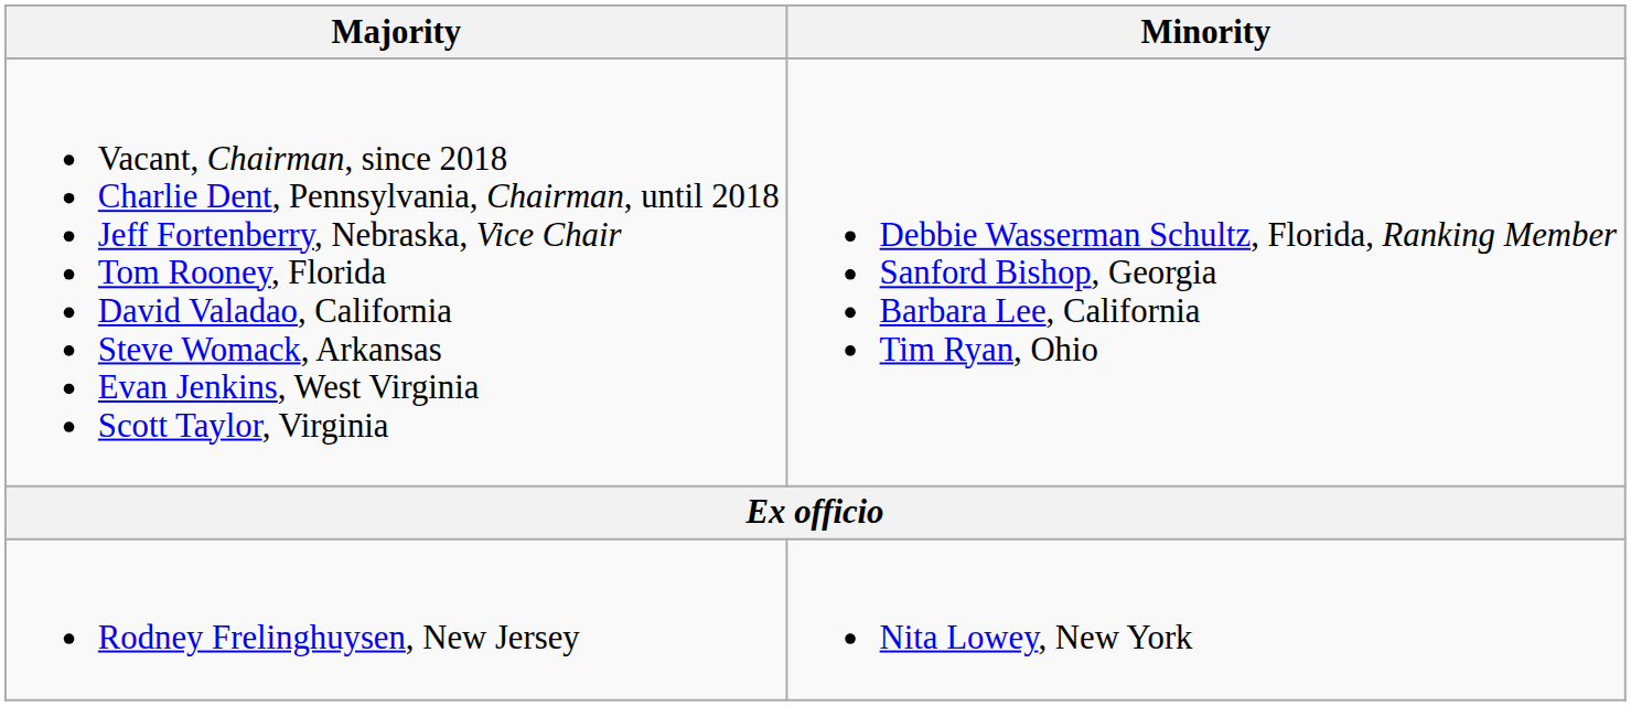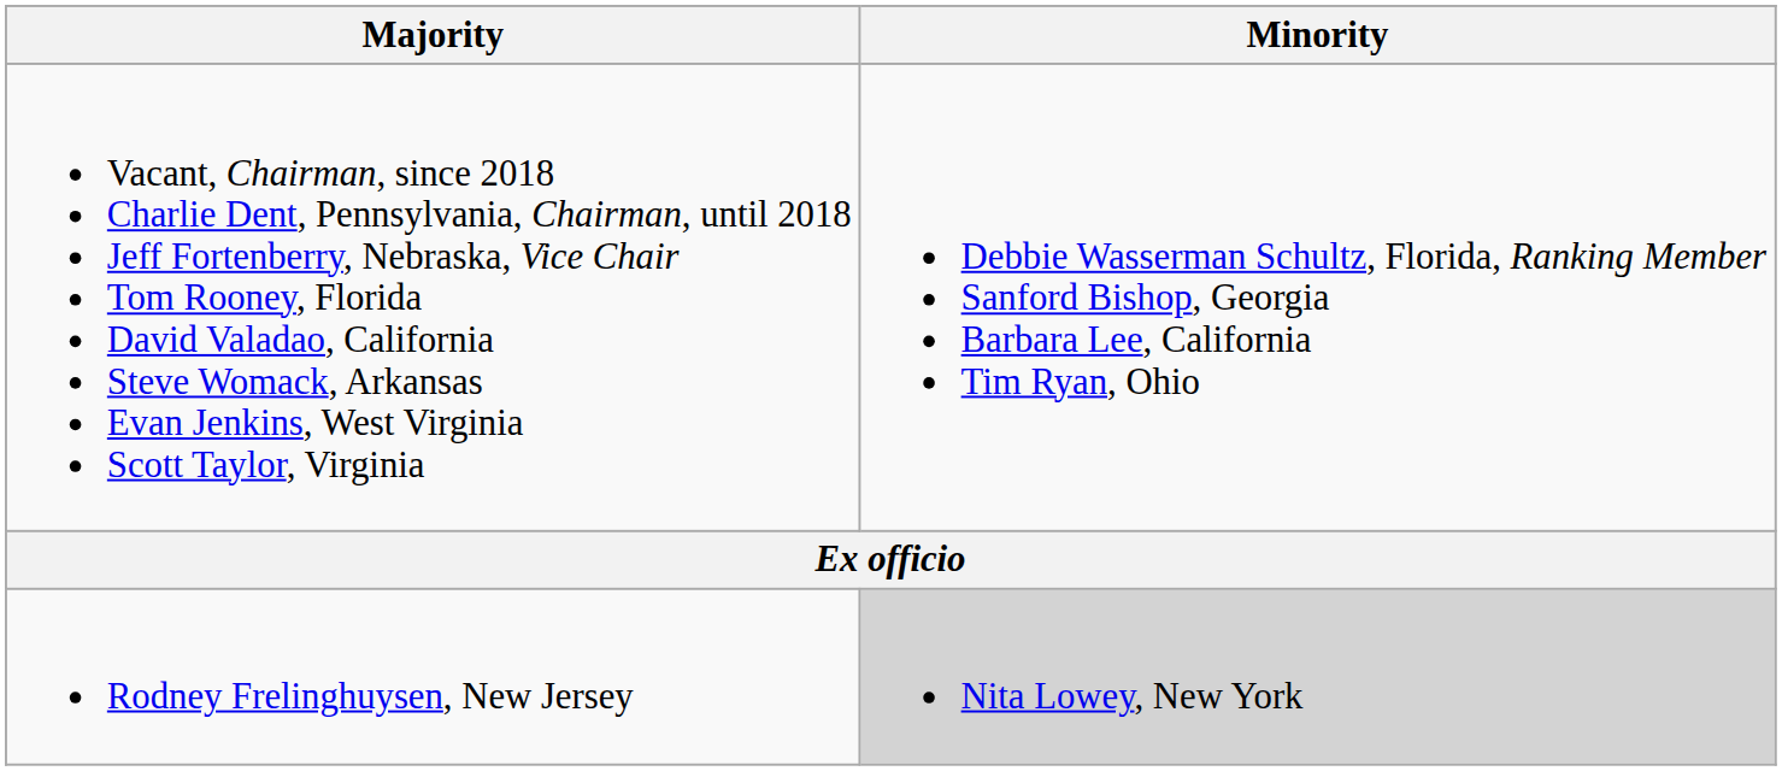Rodney Frelinghuysen, New Jersey | Minority: no background -> lightgrey background
